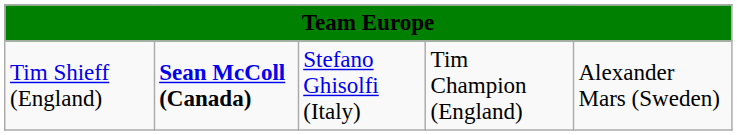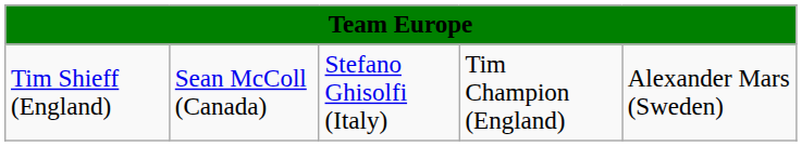Tim Shieff (England) | column 2: bold -> normal
